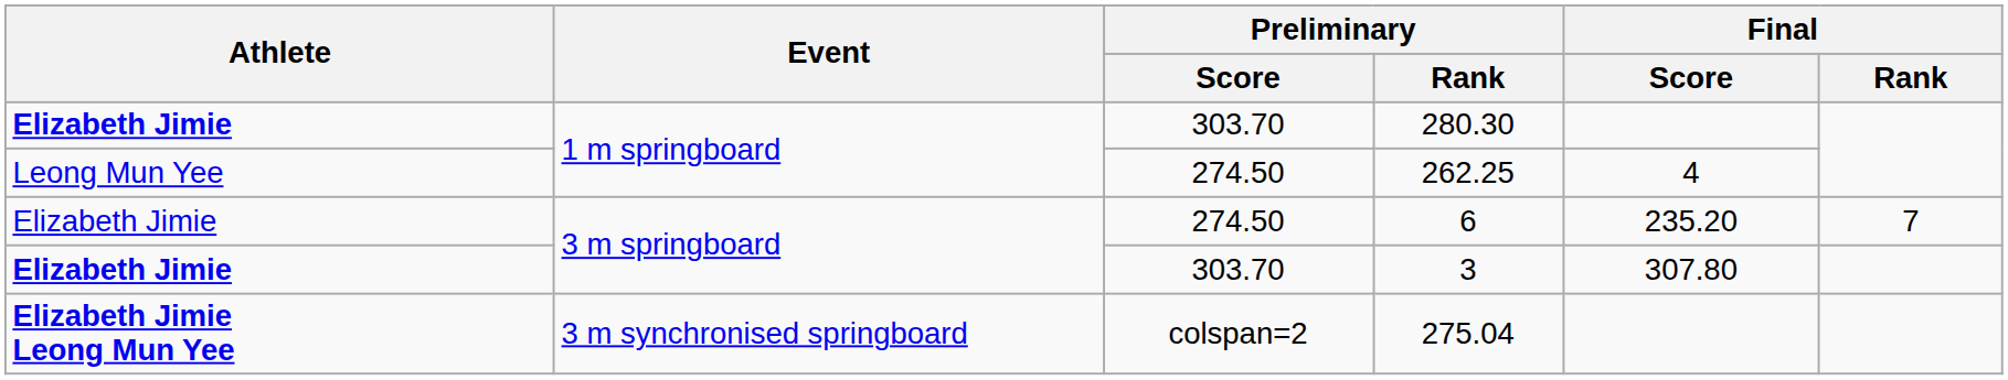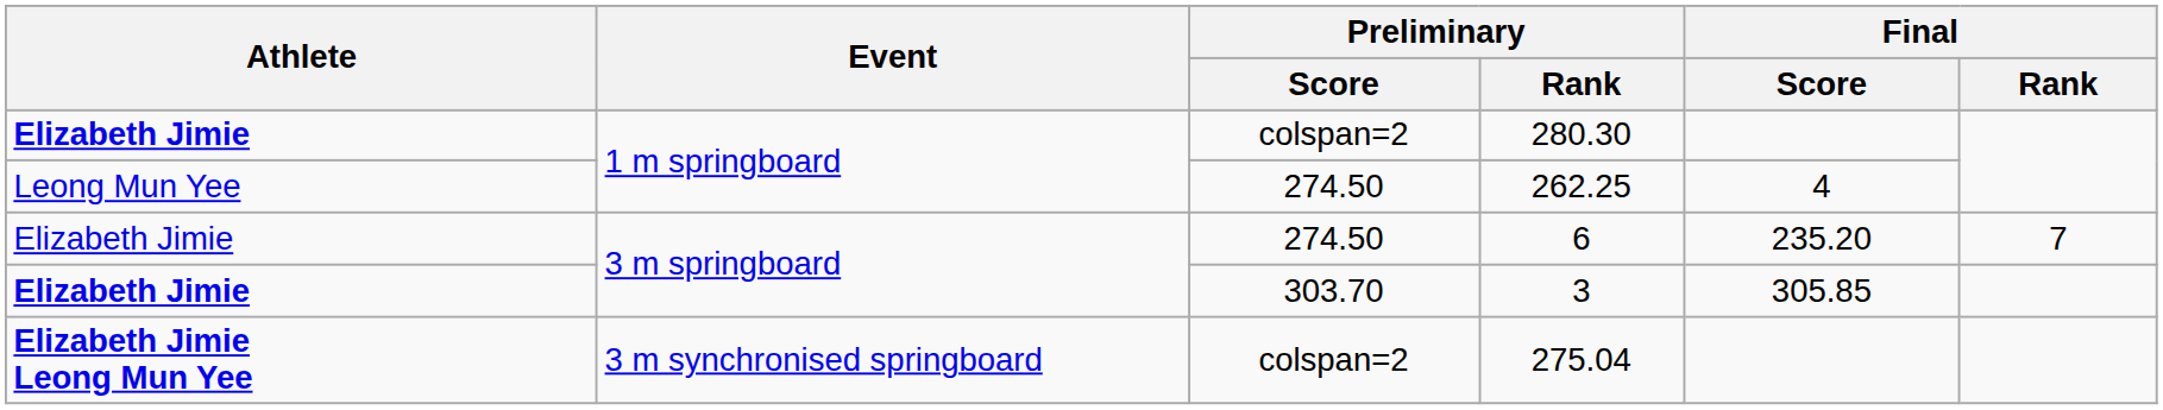280.30 | Preliminary / Score: 303.70 -> colspan=2
3 | Final / Score: 307.80 -> 305.85
